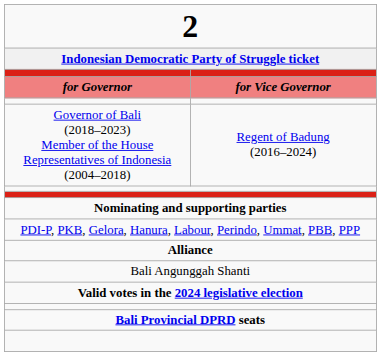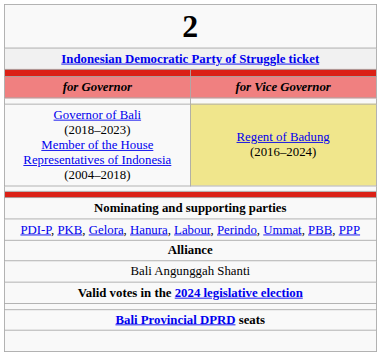row 6 | column 2: no background -> khaki background
